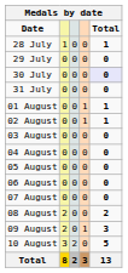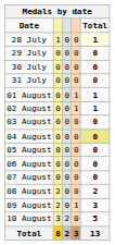28 July | Total: no background -> lightyellow background
30 July | Total: lavender background -> no background
04 August | Total: no background -> khaki background
